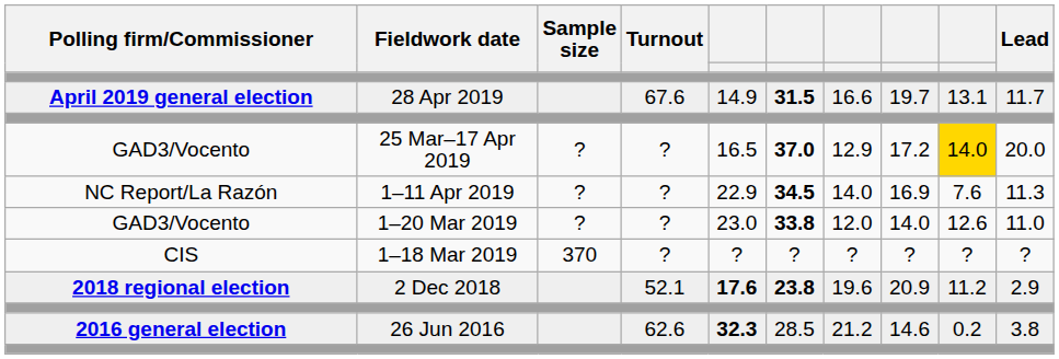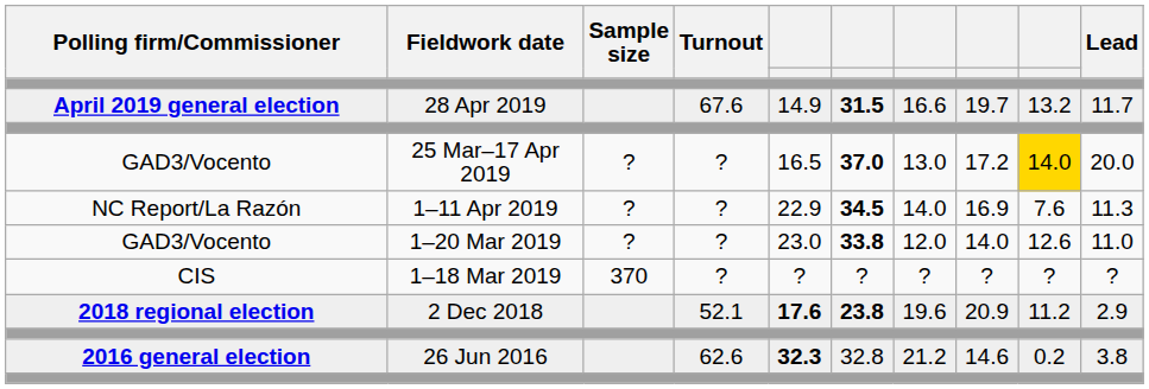28 Apr 2019 | column 9: 13.1 -> 13.2
25 Mar–17 Apr 2019 | column 7: 12.9 -> 13.0
26 Jun 2016 | column 6: 28.5 -> 32.8
